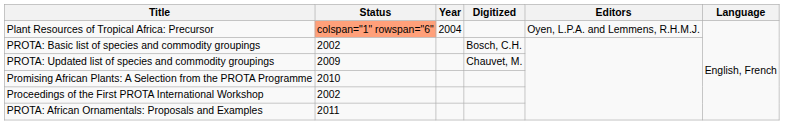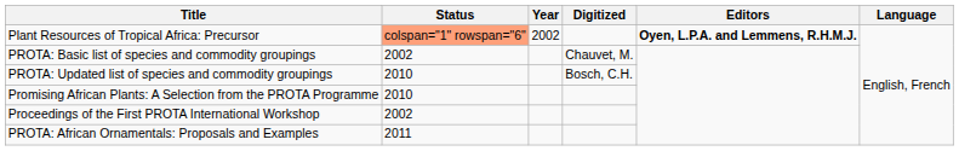Plant Resources of Tropical Africa: Precursor | Year: 2004 -> 2002
Plant Resources of Tropical Africa: Precursor | Editors: normal -> bold
PROTA: Basic list of species and commodity groupings | Digitized: Bosch, C.H. -> Chauvet, M.
PROTA: Updated list of species and commodity groupings | Status: 2009 -> 2010
PROTA: Updated list of species and commodity groupings | Digitized: Chauvet, M. -> Bosch, C.H.
